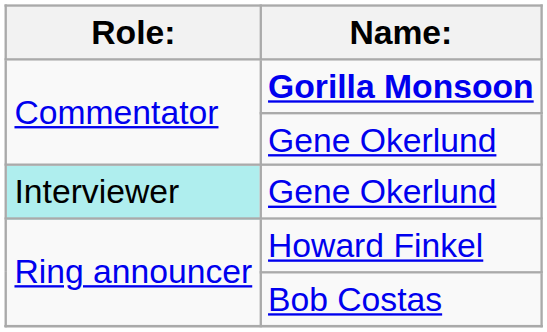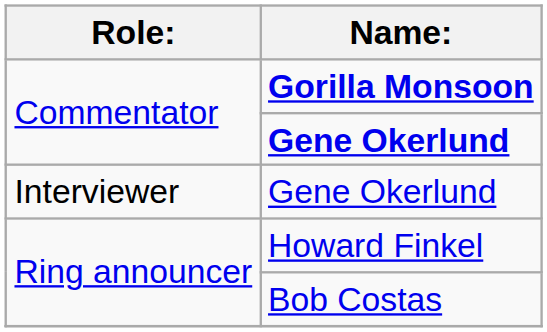row 3 | Name:: normal -> bold
row 4 | Role:: paleturquoise background -> no background
